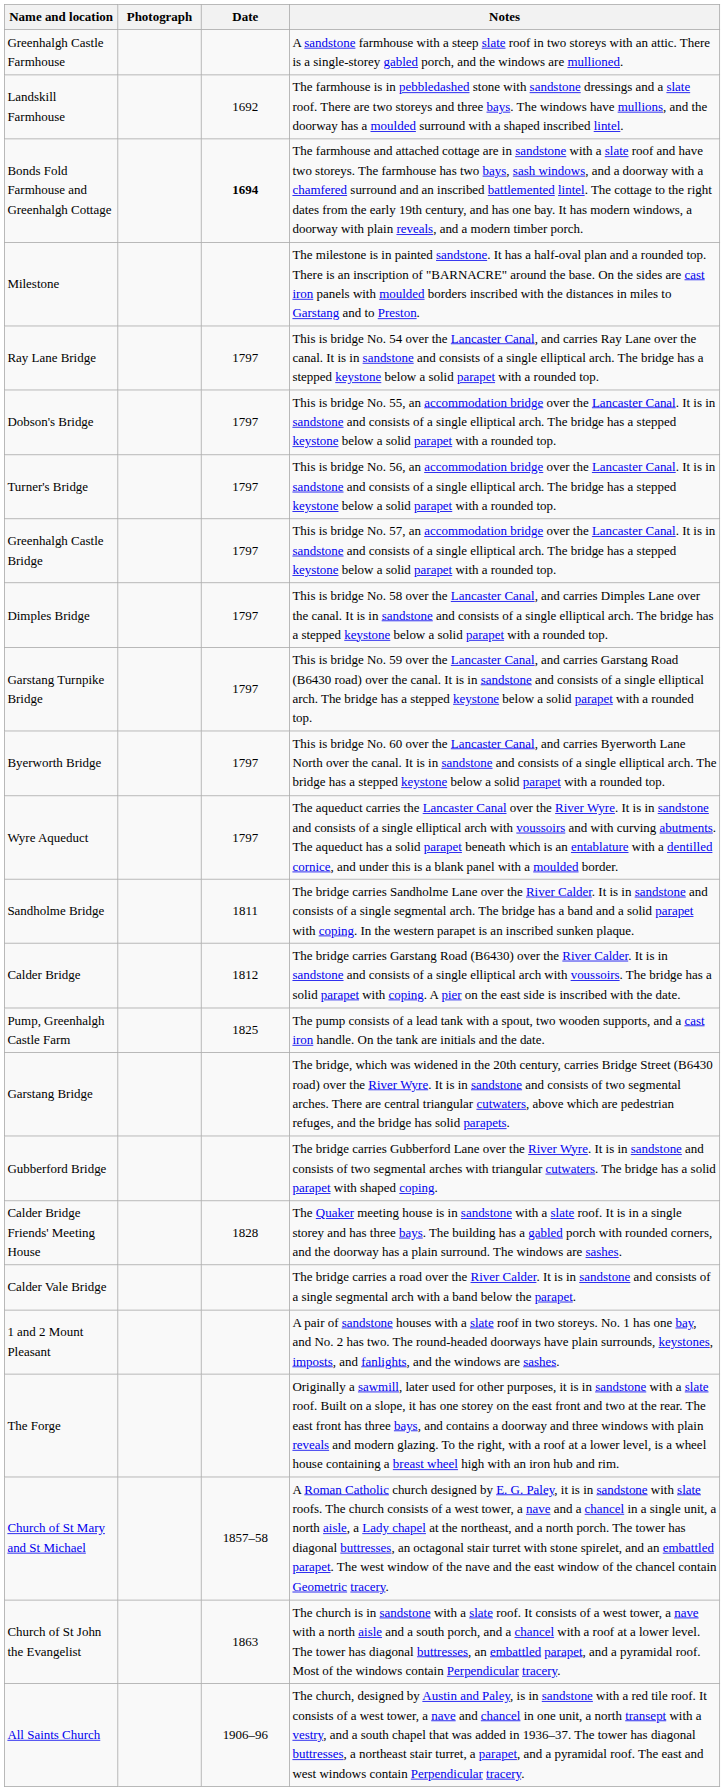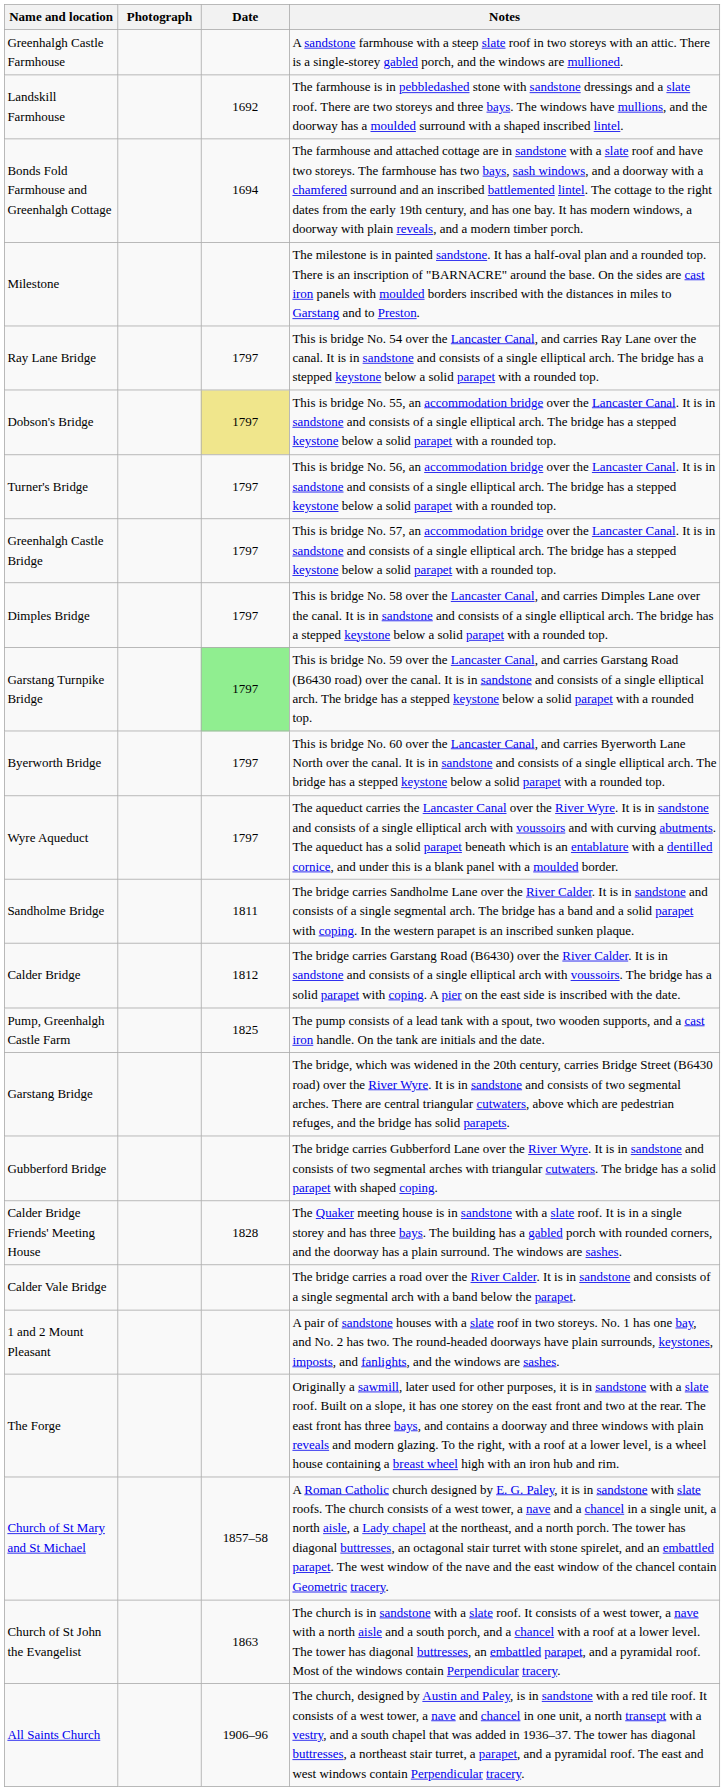Bonds Fold Farmhouse and Greenhalgh Cottage | Date: bold -> normal
Dobson's Bridge | Date: no background -> khaki background
Garstang Turnpike Bridge | Date: no background -> lightgreen background
